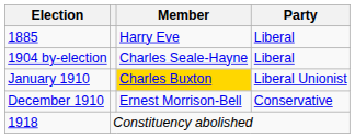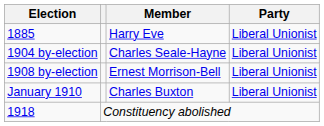1885 | Party: Liberal -> Liberal Unionist
1904 by-election | Party: Liberal -> Liberal Unionist
+ row: 1908 by-election | Ernest Morrison-Bell | Liberal Unionist
January 1910 | Member: gold background -> no background
- row: December 1910 | Ernest Morrison-Bell | Conservative
